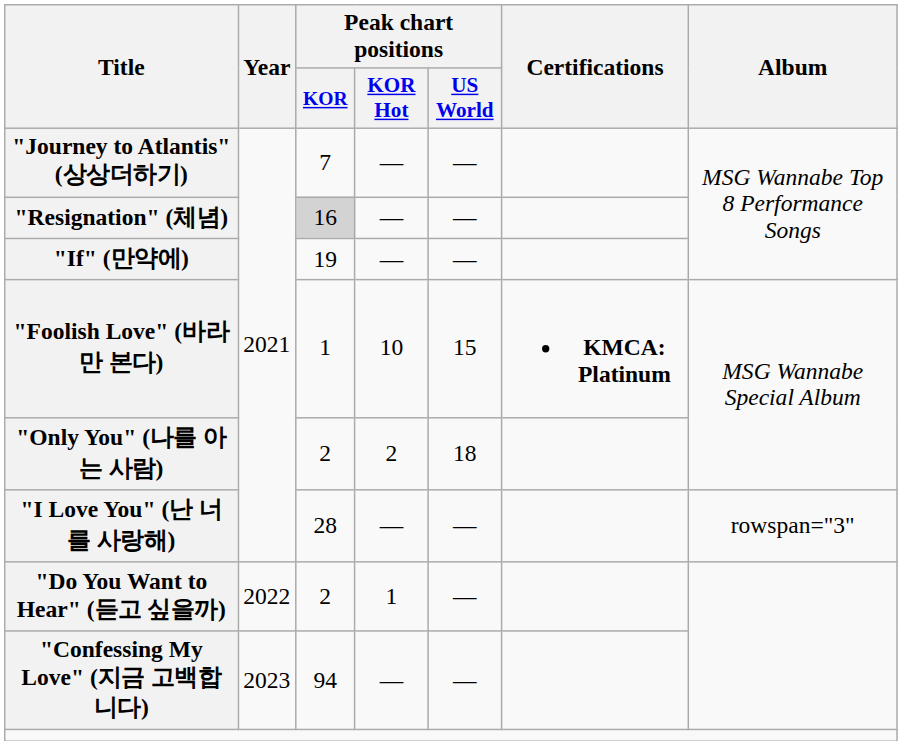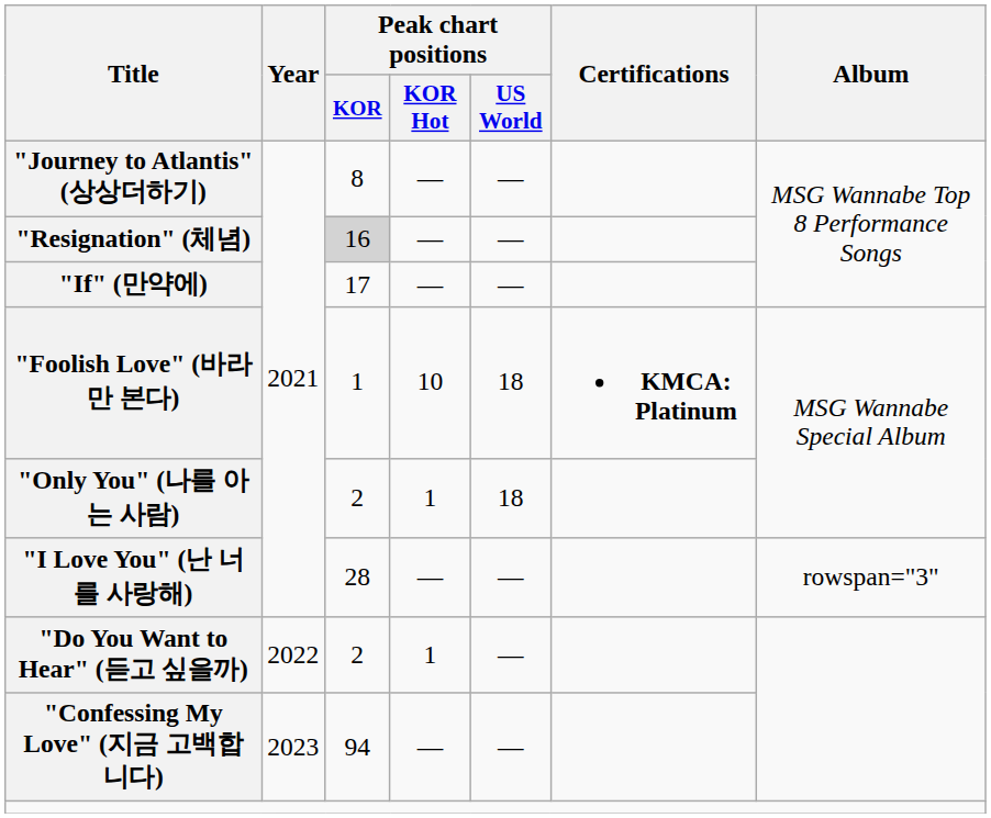"Journey to Atlantis" (상상더하기) | Peak chart positions / KOR: 7 -> 8
"If" (만약에) | Peak chart positions / KOR: 19 -> 17
"Foolish Love" (바라만 본다) | Peak chart positions / US World: 15 -> 18
"Only You" (나를 아는 사람) | Peak chart positions / KOR Hot: 2 -> 1
